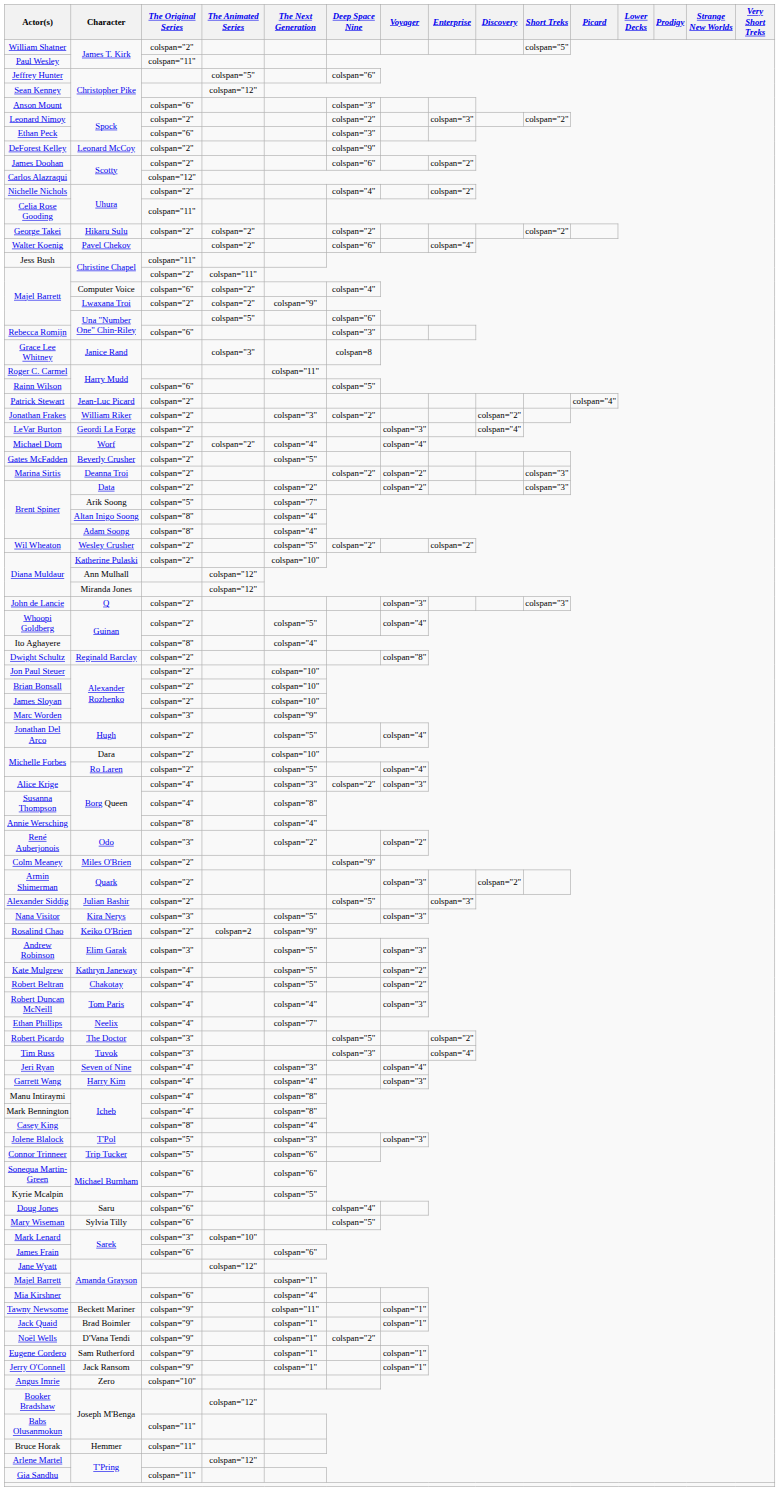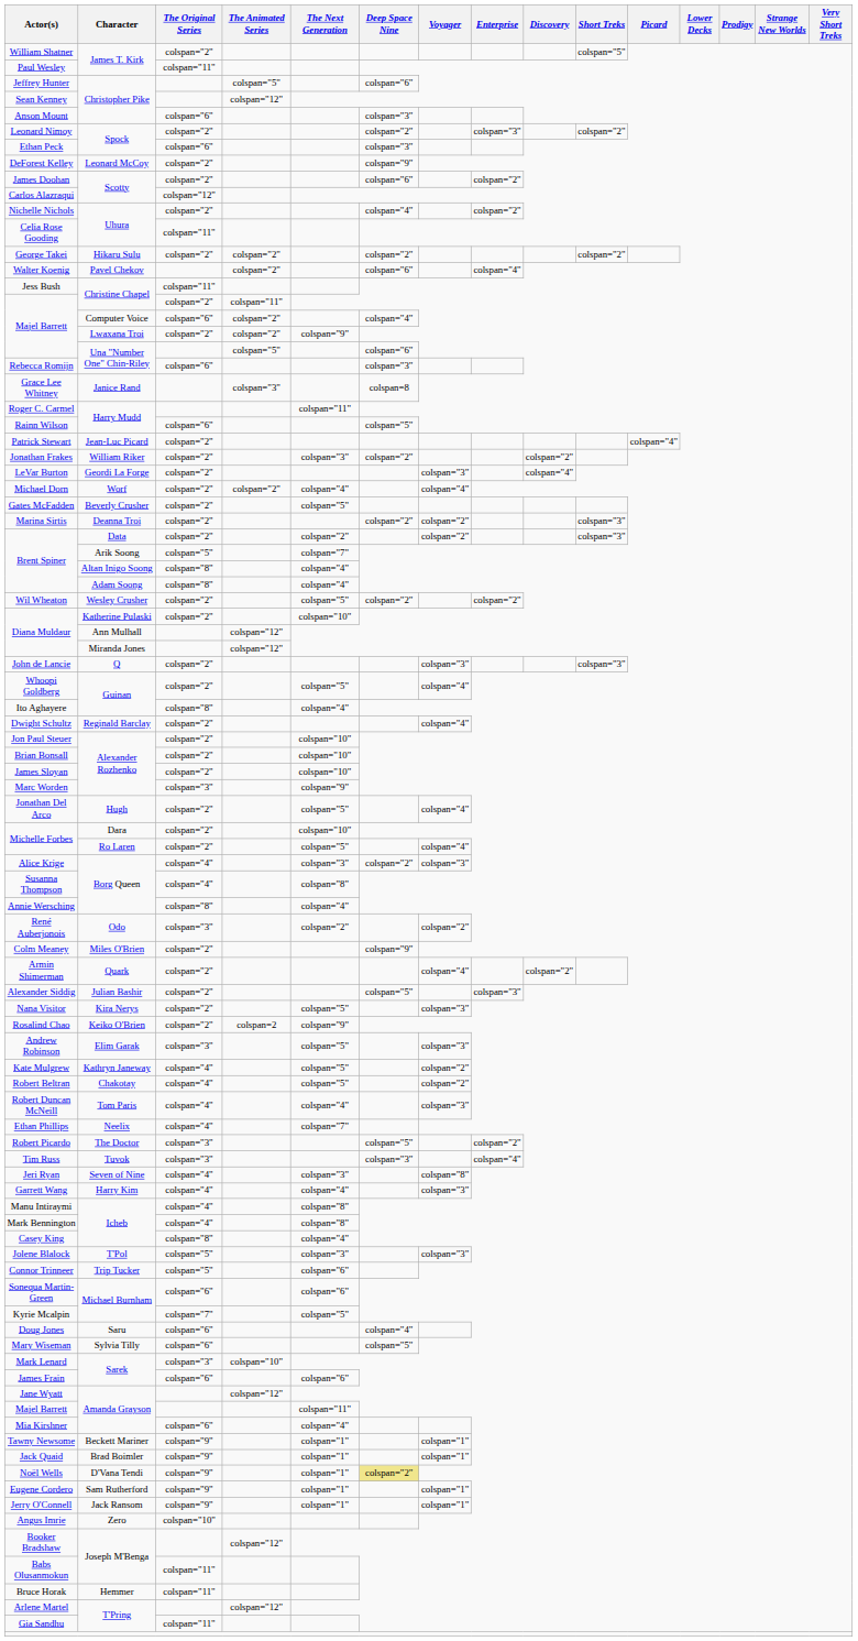Dwight Schultz | Voyager: colspan="8" -> colspan="4"
Armin Shimerman | Voyager: colspan="3" -> colspan="4"
Nana Visitor | The Original Series: colspan="3" -> colspan="2"
Jeri Ryan | Voyager: colspan="4" -> colspan="8"
Majel Barrett / Amanda Grayson | The Next Generation: colspan="1" -> colspan="11"
Tawny Newsome | The Next Generation: colspan="11" -> colspan="1"
Noël Wells | Deep Space Nine: no background -> khaki background
